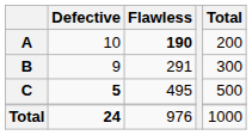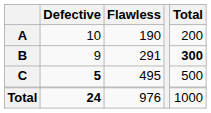A | Flawless: bold -> normal
B | Total: normal -> bold
